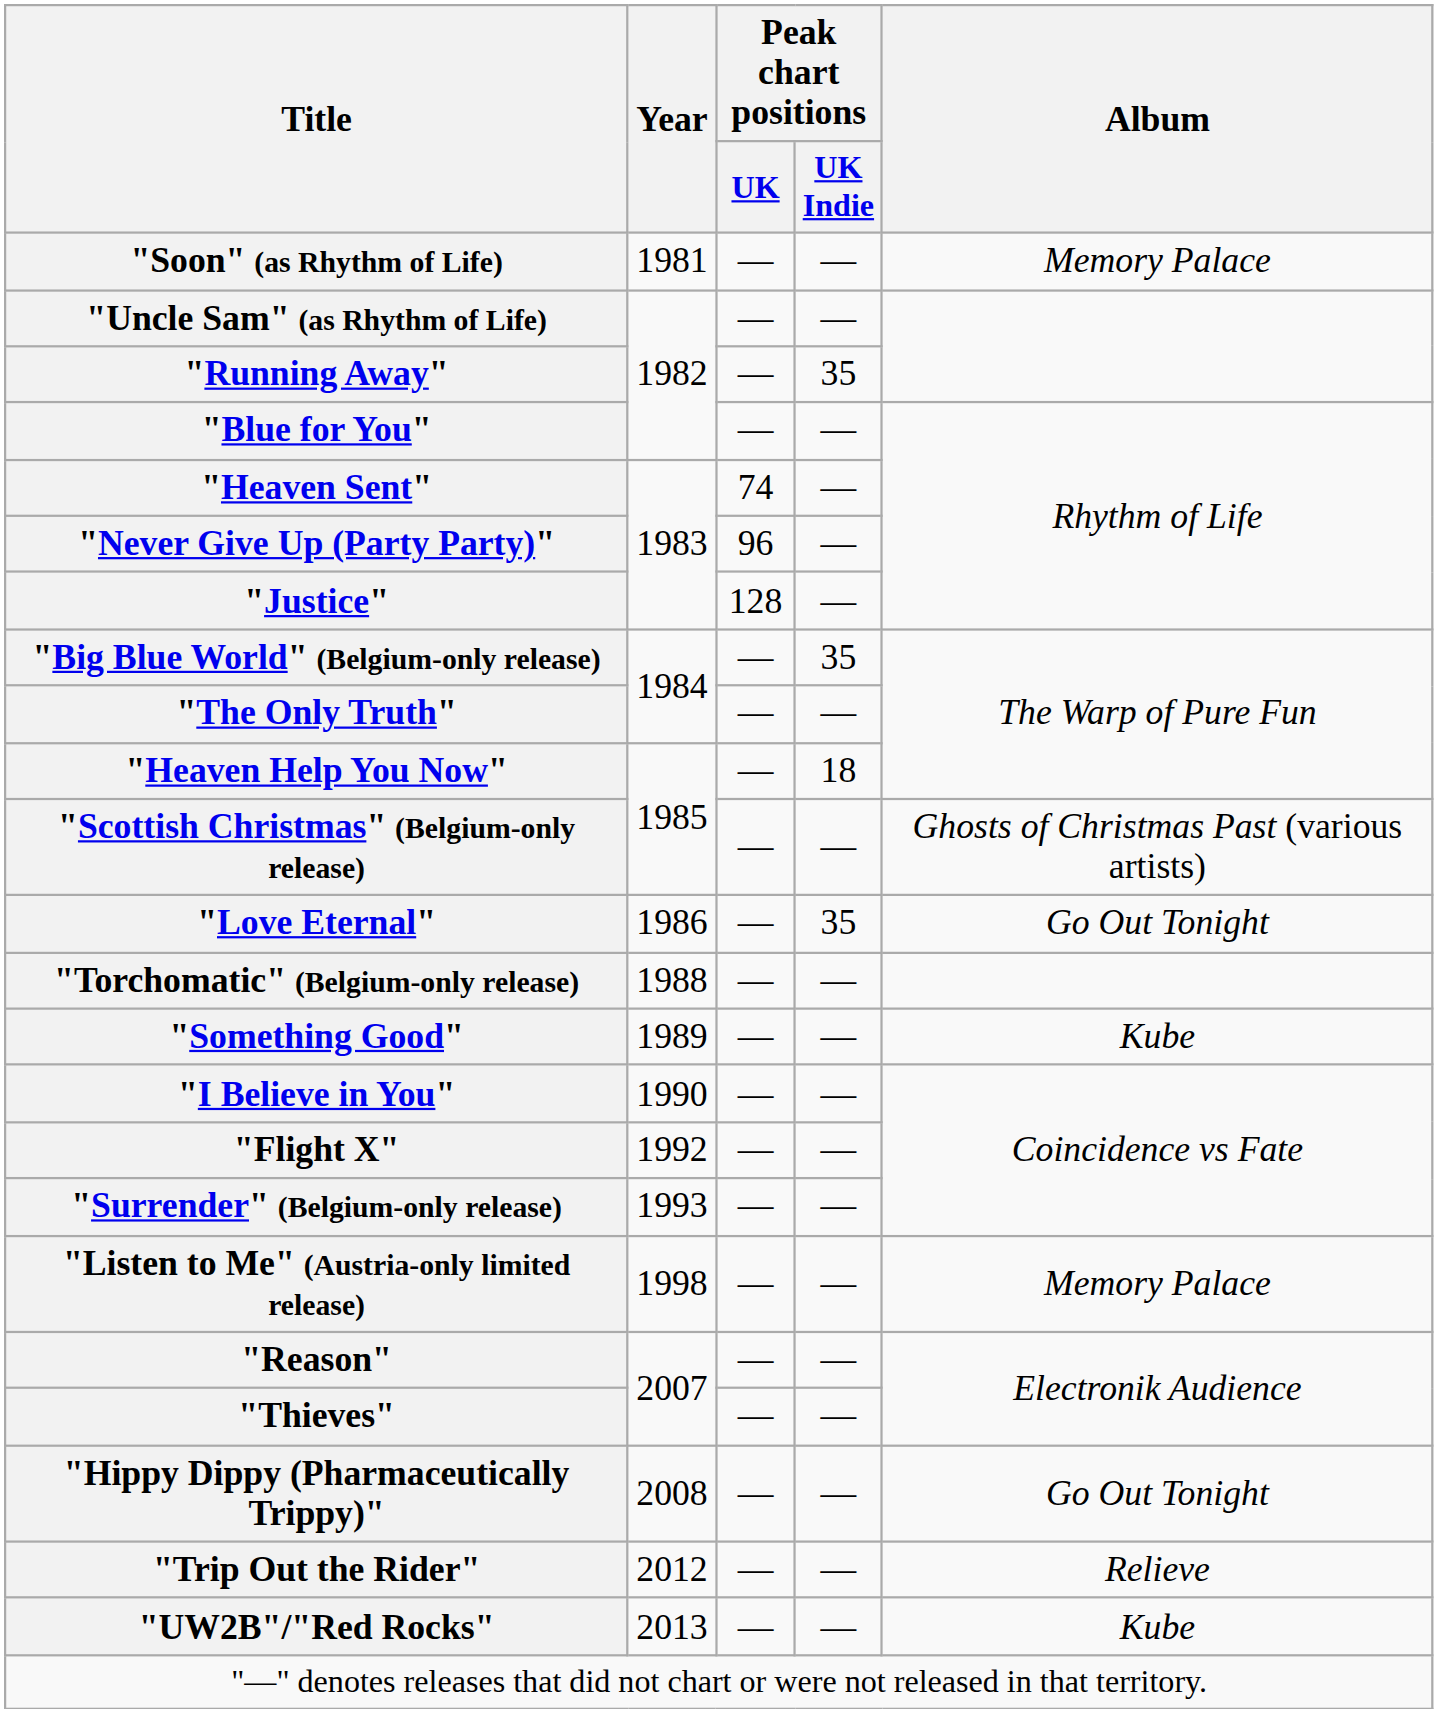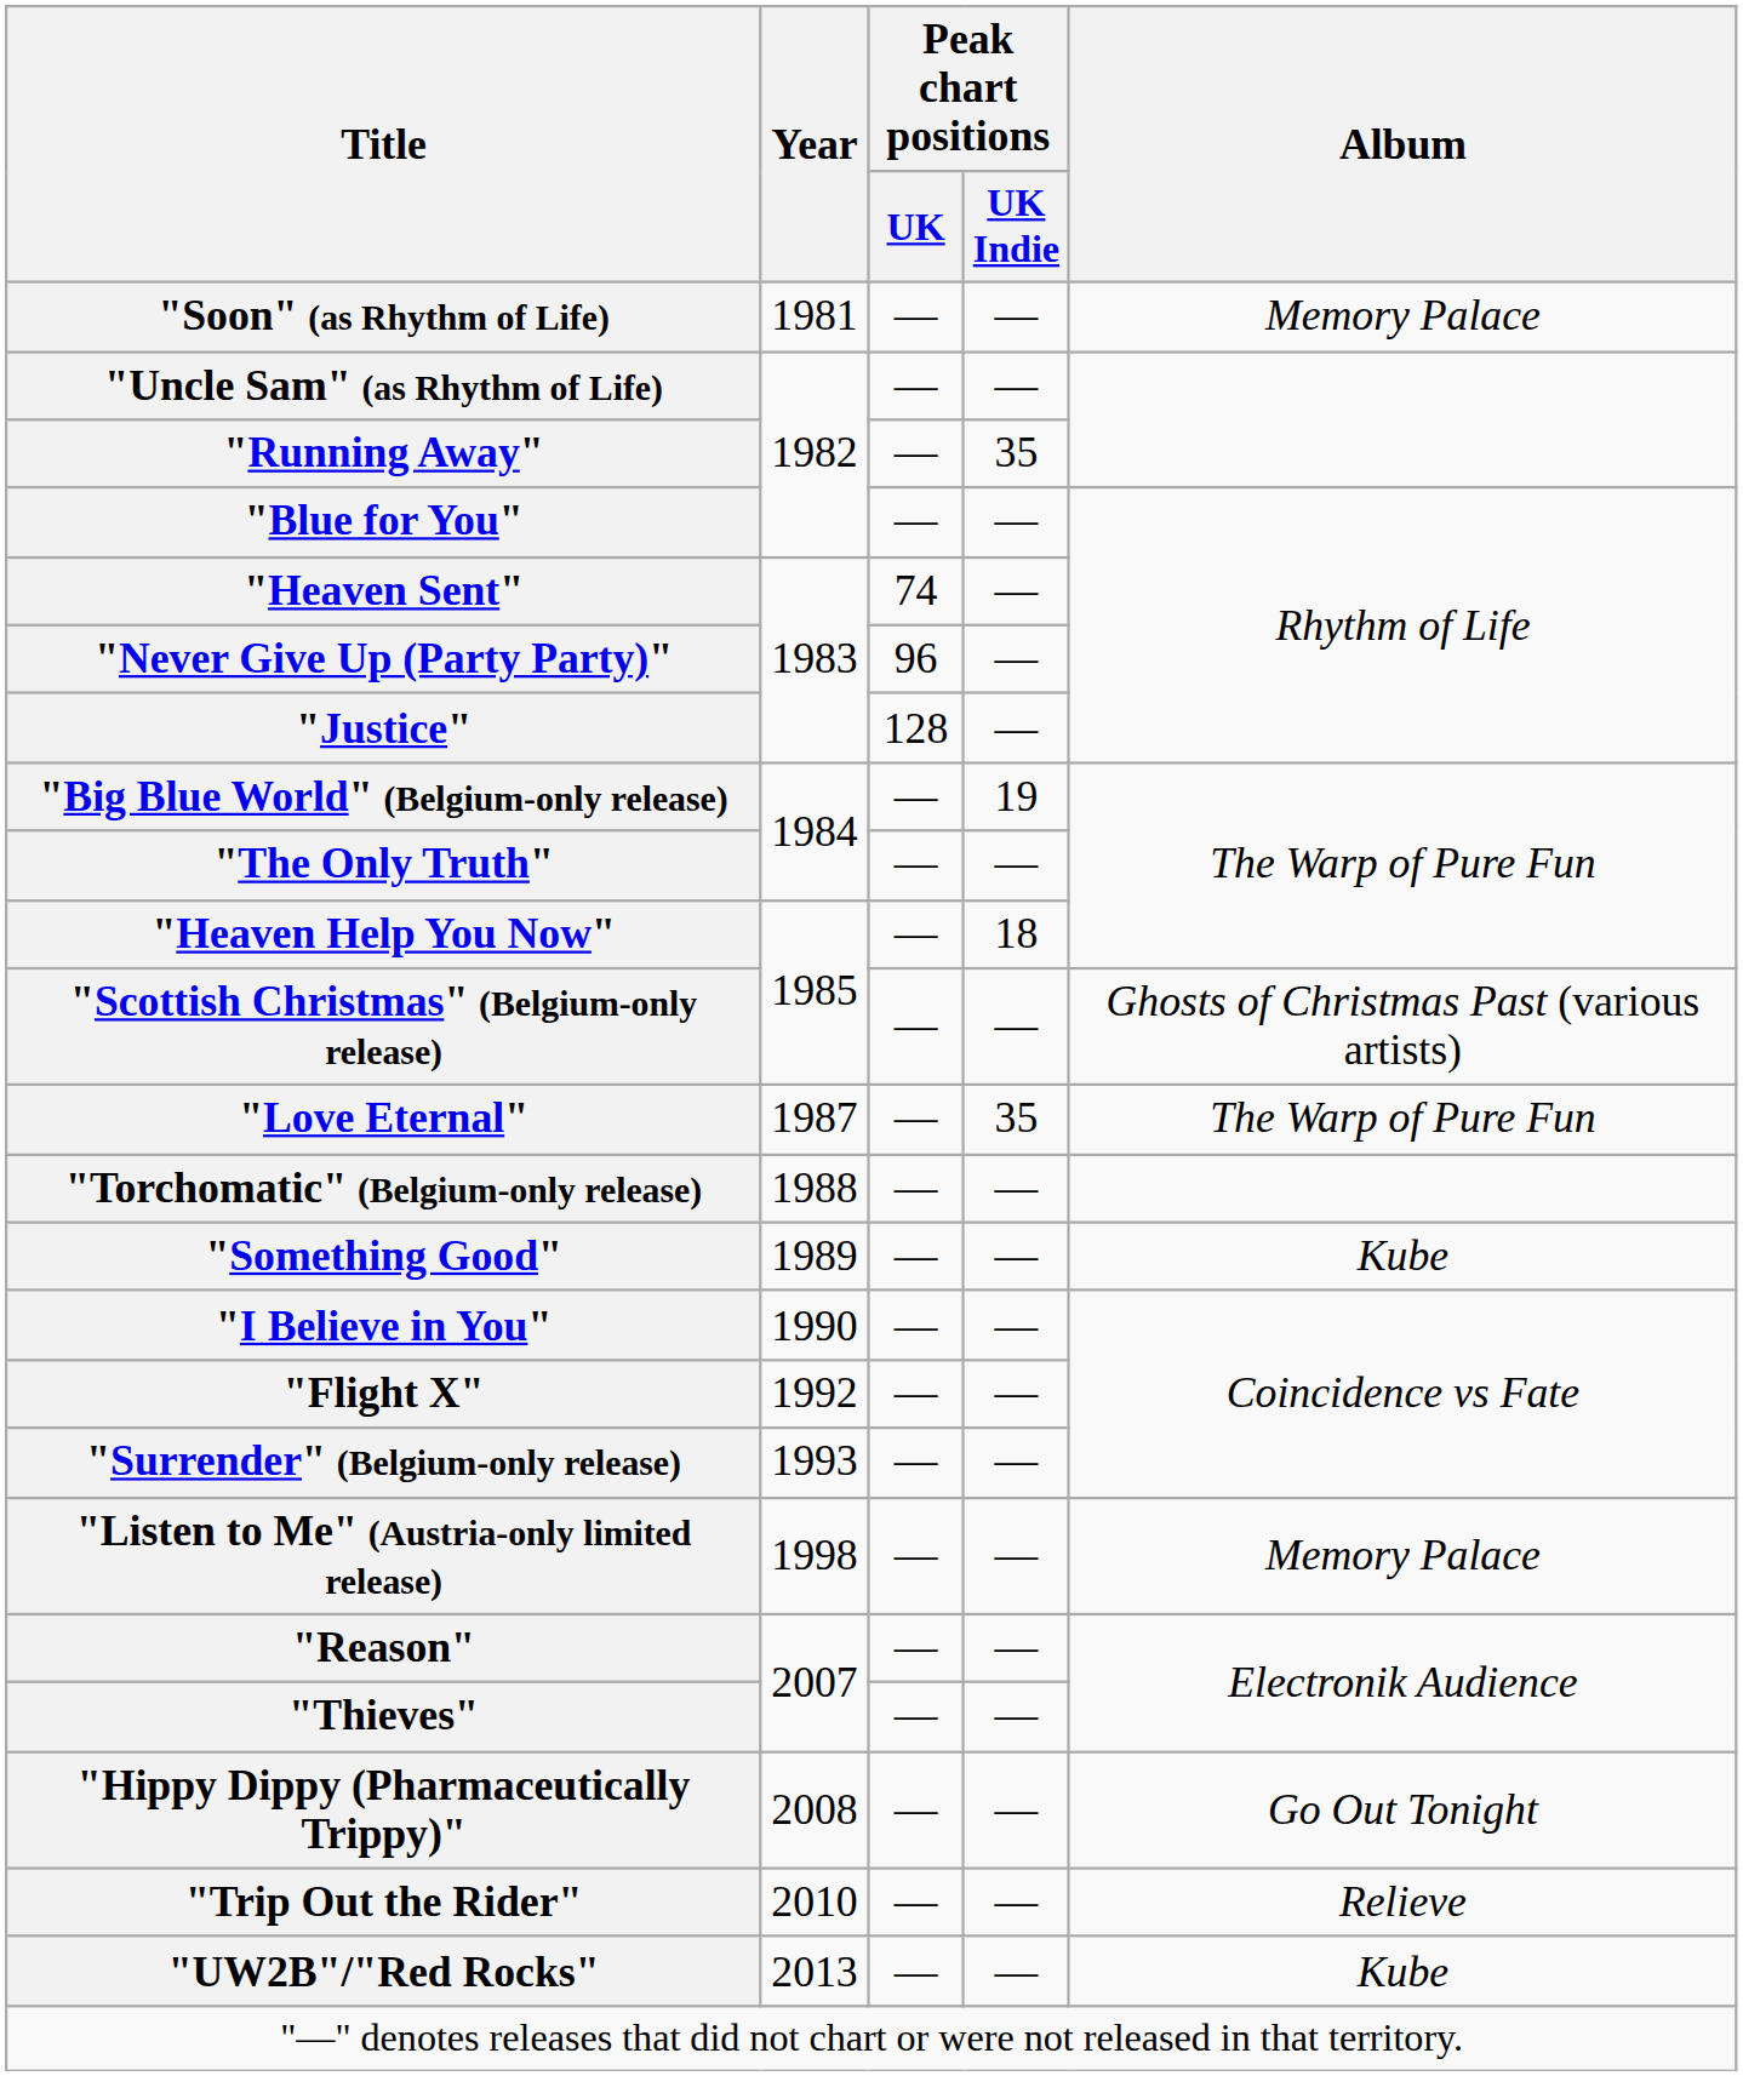"Big Blue World" (Belgium-only release) | Peak chart positions / UK Indie: 35 -> 19
"Love Eternal" | Year: 1986 -> 1987
"Love Eternal" | Album: Go Out Tonight -> The Warp of Pure Fun
"Trip Out the Rider" | Year: 2012 -> 2010
